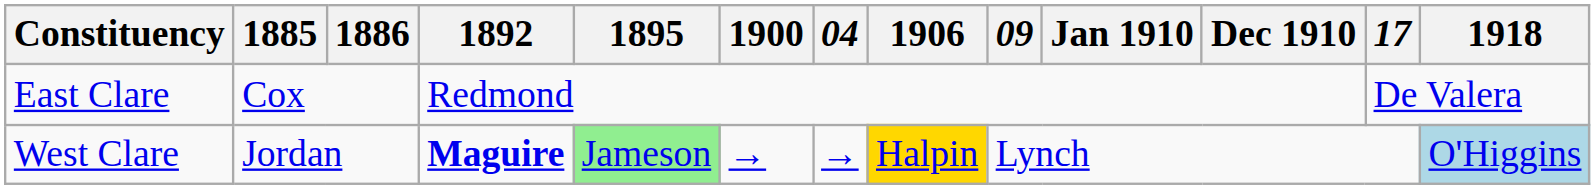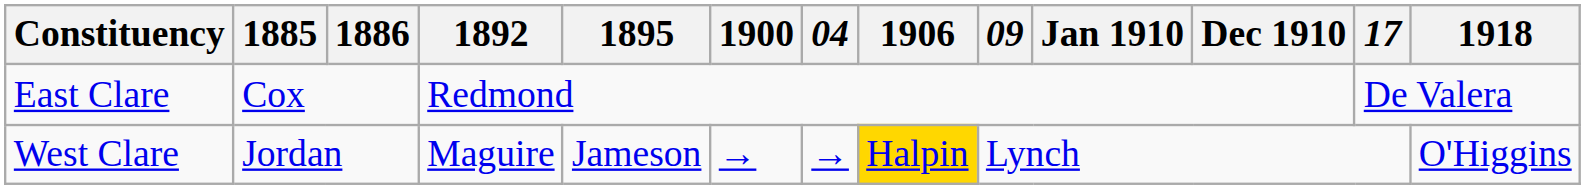West Clare | 1892: bold -> normal
West Clare | 1895: lightgreen background -> no background
West Clare | 1918: lightblue background -> no background
